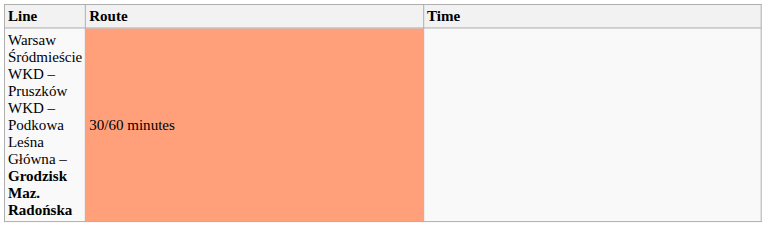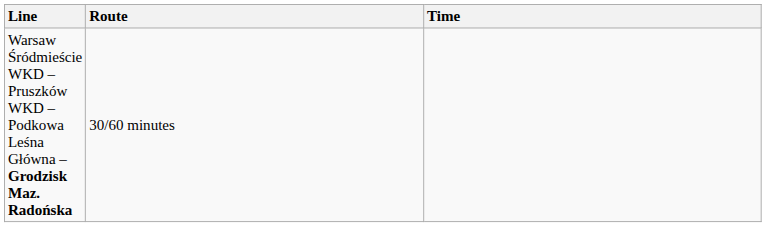row 2 | Route: lightsalmon background -> no background
